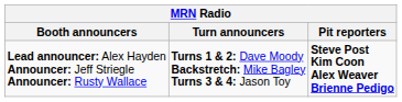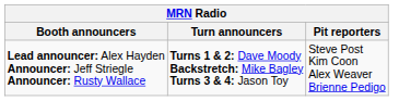row 3 | Pit reporters: bold -> normal
